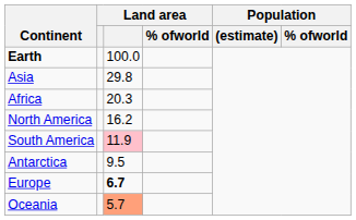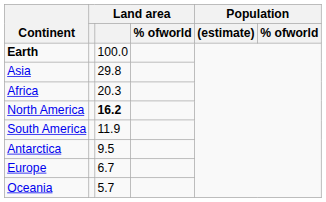North America | column 3: normal -> bold
South America | column 3: pink background -> no background
Europe | column 3: bold -> normal
Oceania | column 3: lightsalmon background -> no background
